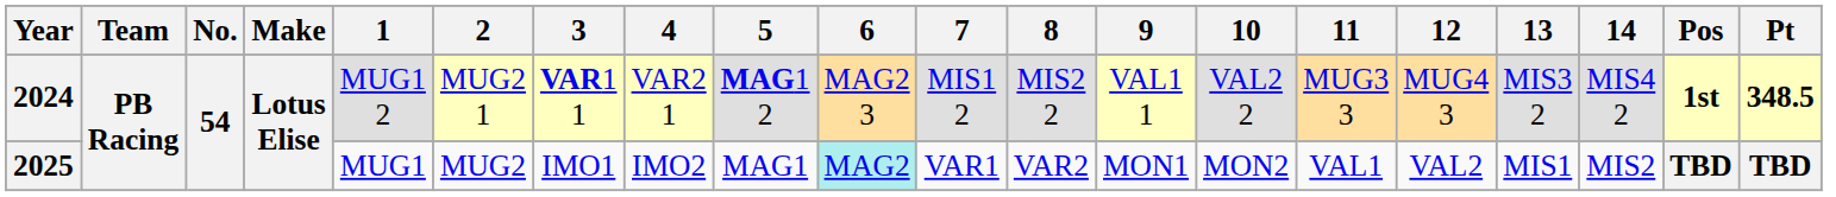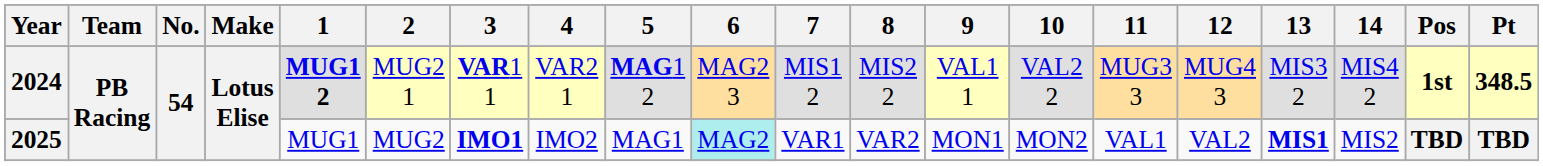2024 | 1: normal -> bold
2025 | 3: normal -> bold
2025 | 13: normal -> bold
